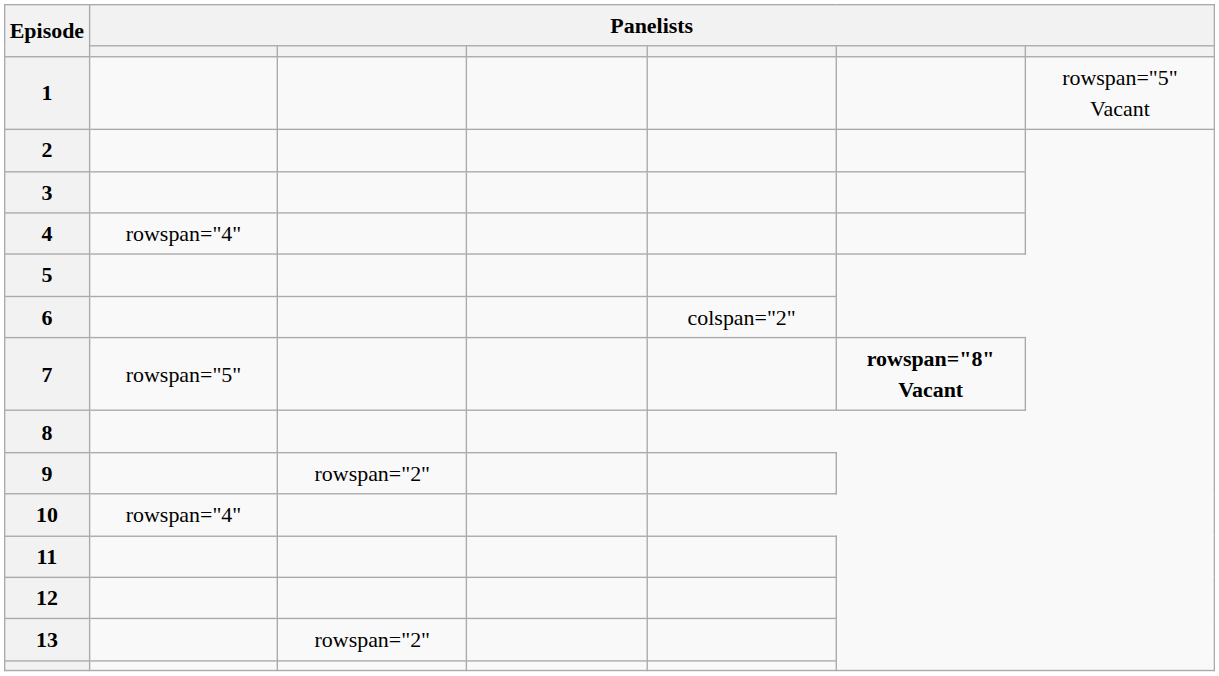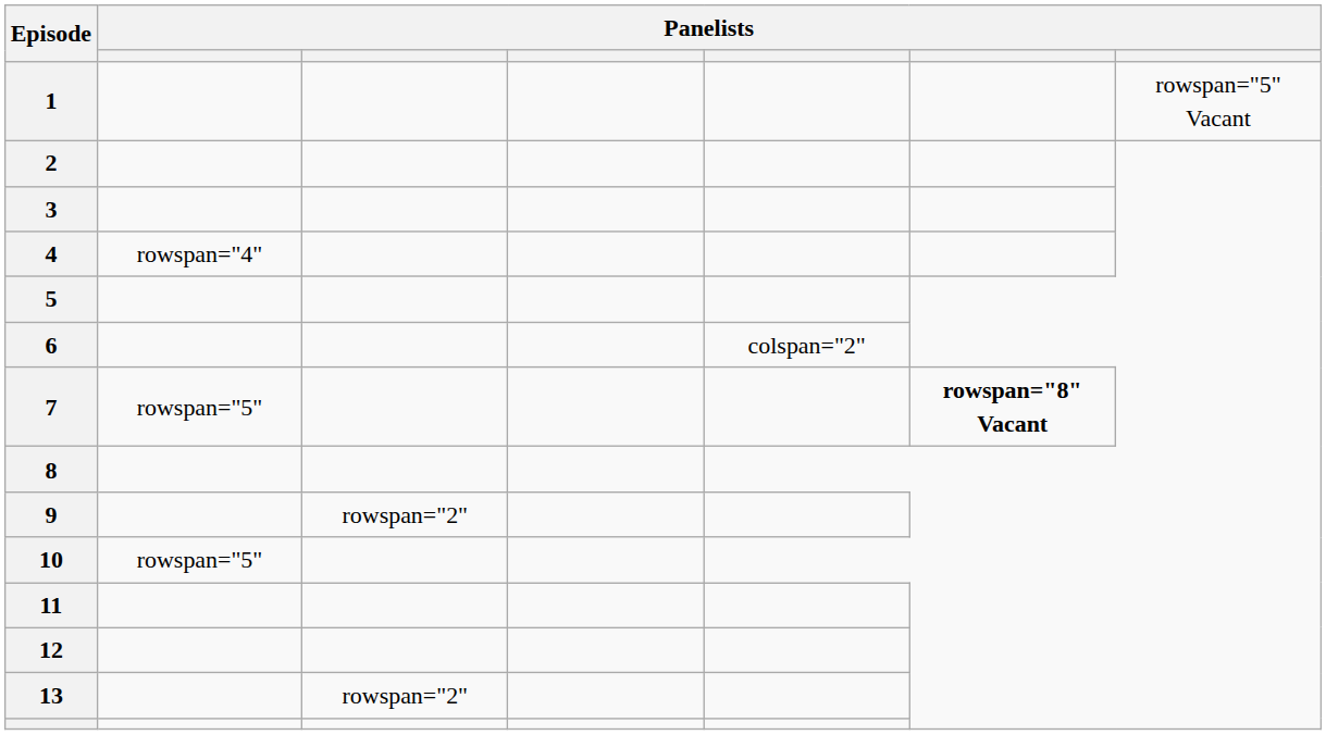10 | column 2: rowspan="4" -> rowspan="5"
